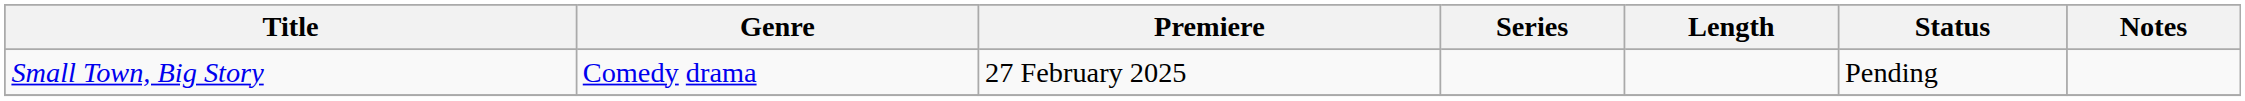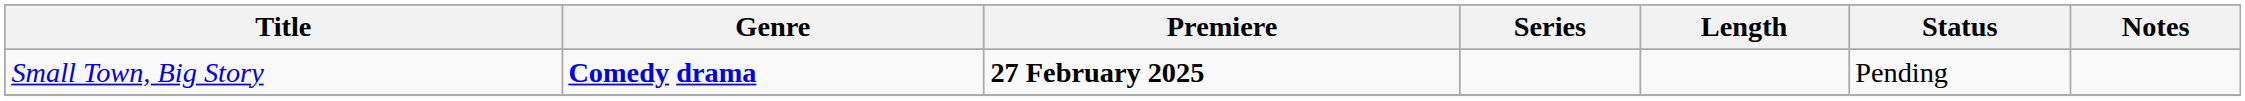Small Town, Big Story | Genre: normal -> bold
Small Town, Big Story | Premiere: normal -> bold
